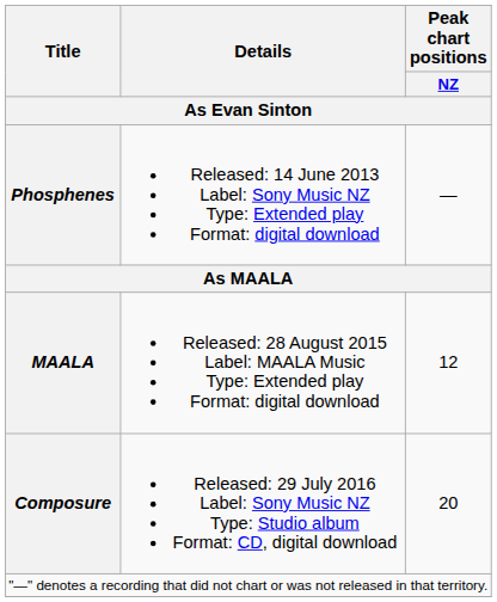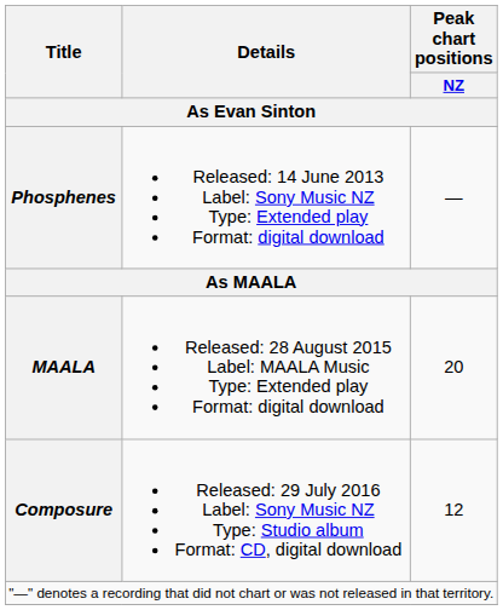MAALA | Peak chart positions / NZ: 12 -> 20
Composure | Peak chart positions / NZ: 20 -> 12
